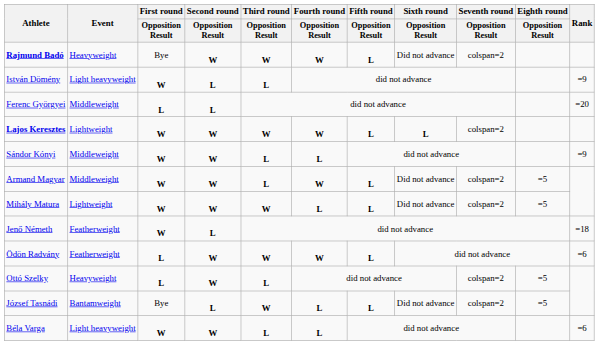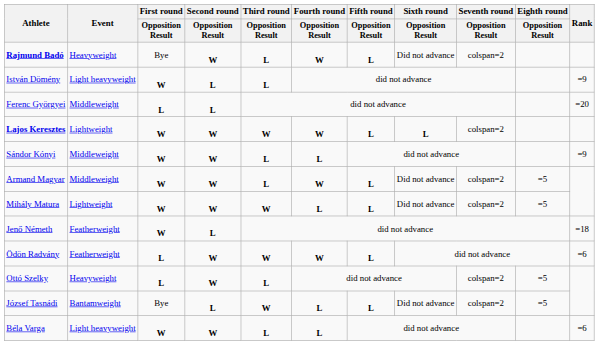Rajmund Badó | Third round / Opposition Result: W -> L
